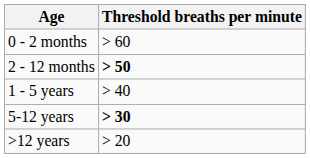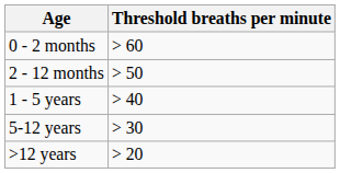2 - 12 months | Threshold breaths per minute: bold -> normal
5-12 years | Threshold breaths per minute: bold -> normal
